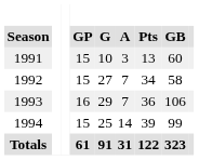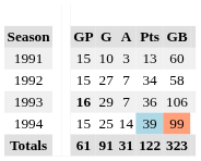1993 | GP: normal -> bold
1994 | Pts: no background -> lightblue background
1994 | GB: no background -> lightsalmon background
